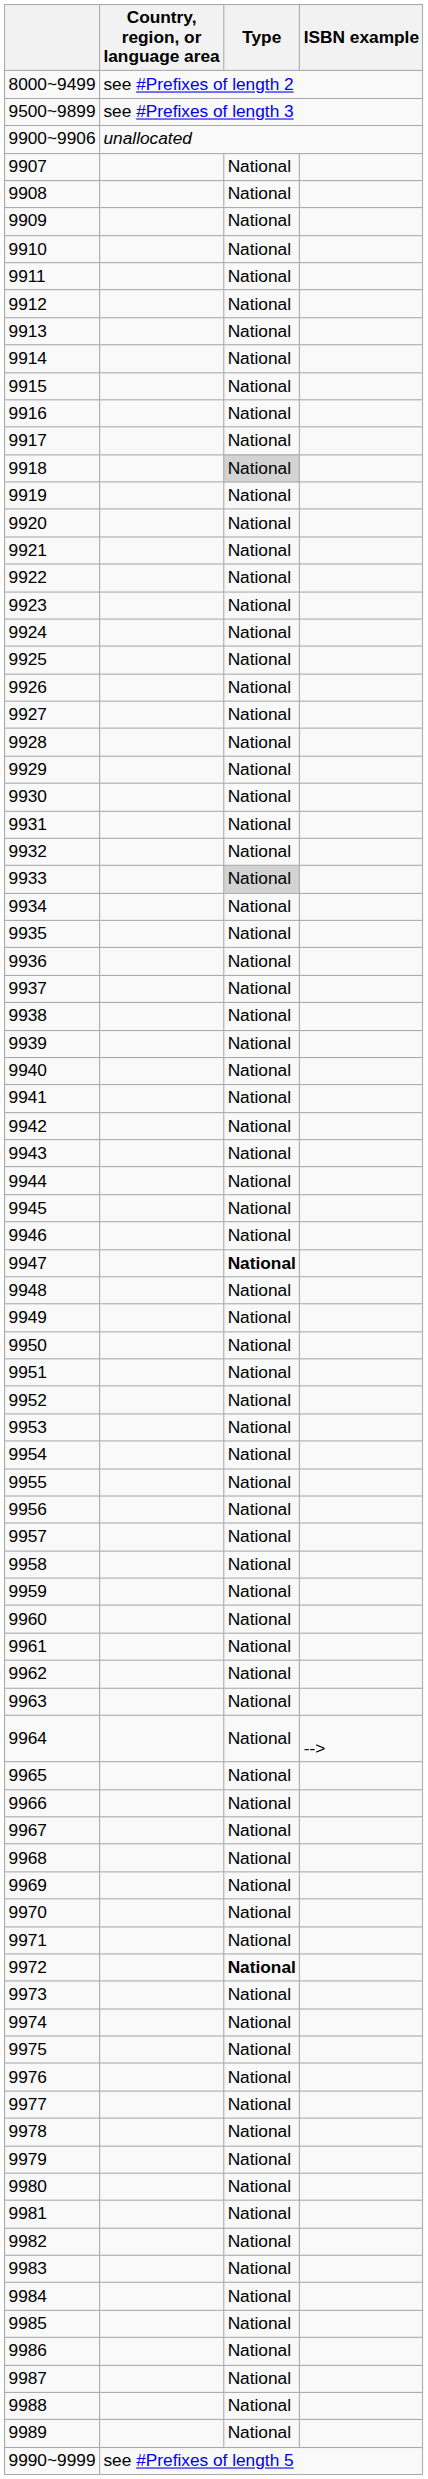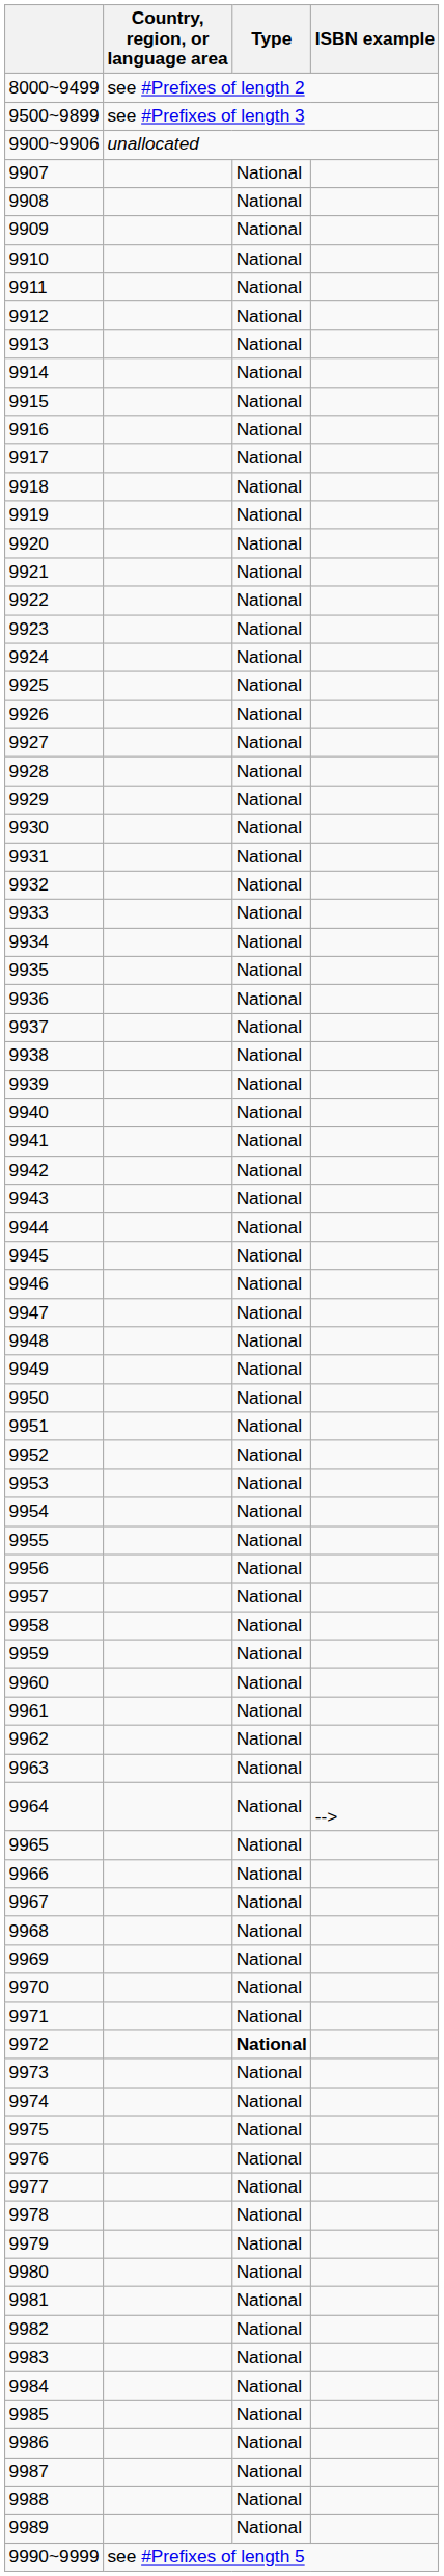9918 | Type: lightgrey background -> no background
9933 | Type: lightgrey background -> no background
9947 | Type: bold -> normal
